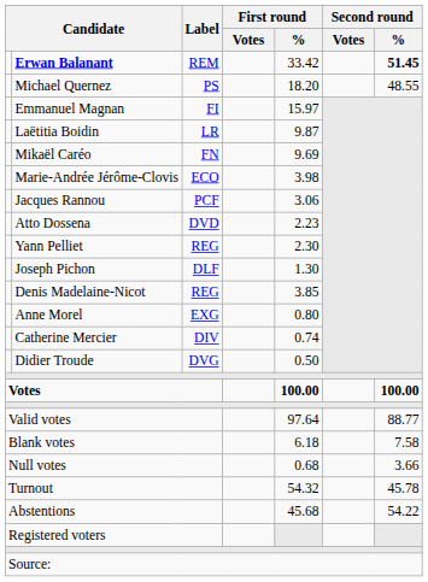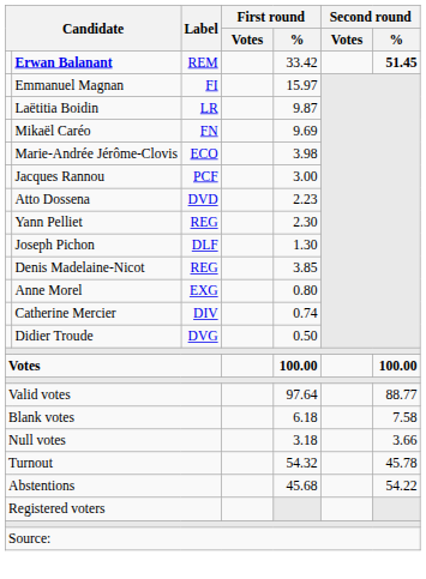- row: Michael Quernez | PS | 18.20 | 48.55
Jacques Rannou | First round / %: 3.06 -> 3.00
Null votes | First round / %: 0.68 -> 3.18
